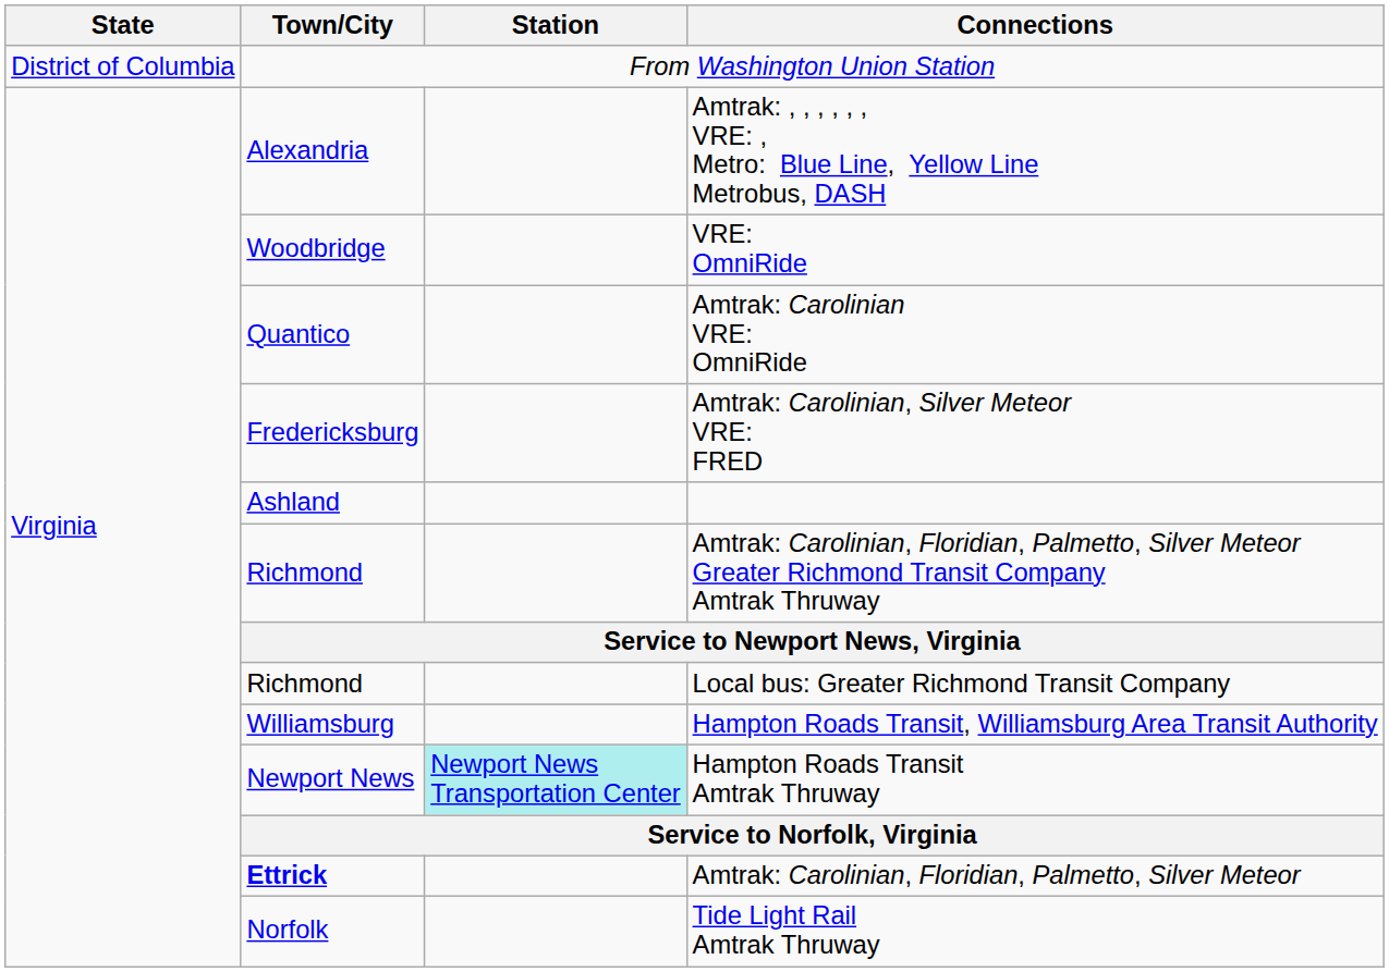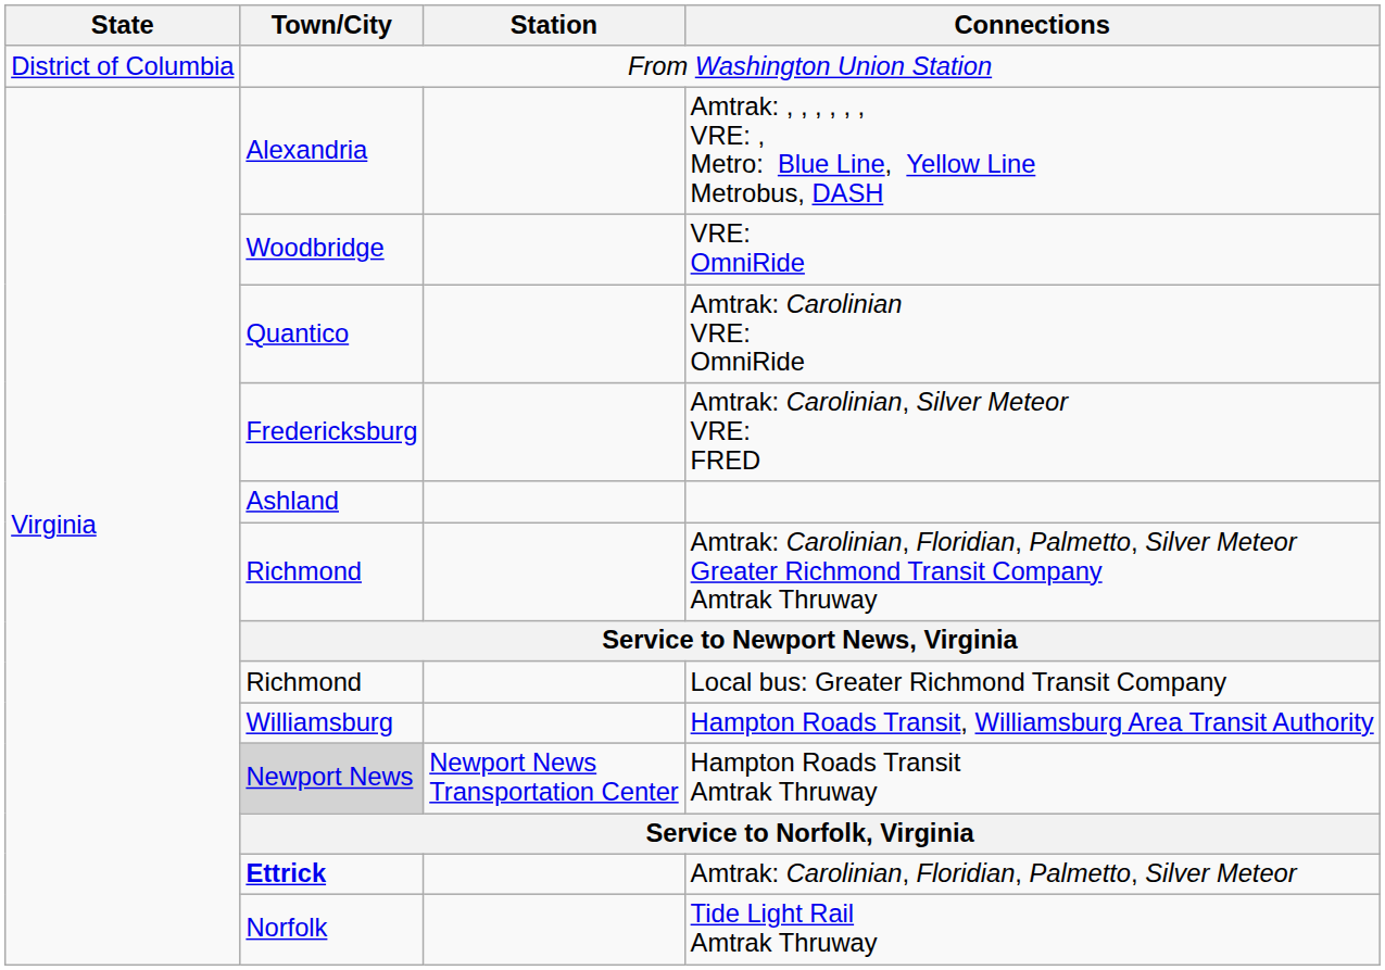Hampton Roads Transit Amtrak Thruway | Town/City: no background -> lightgrey background
Hampton Roads Transit Amtrak Thruway | Station: paleturquoise background -> no background
